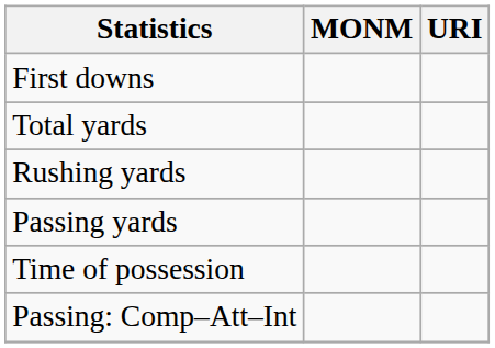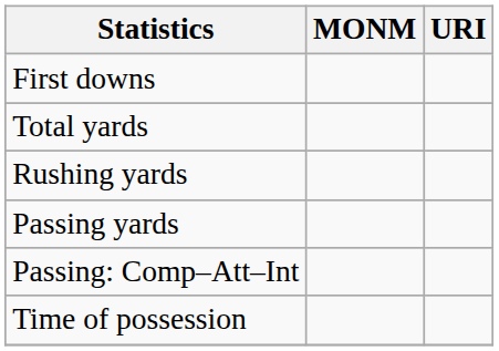rows swapped: Passing: Comp–Att–Int <-> Time of possession
